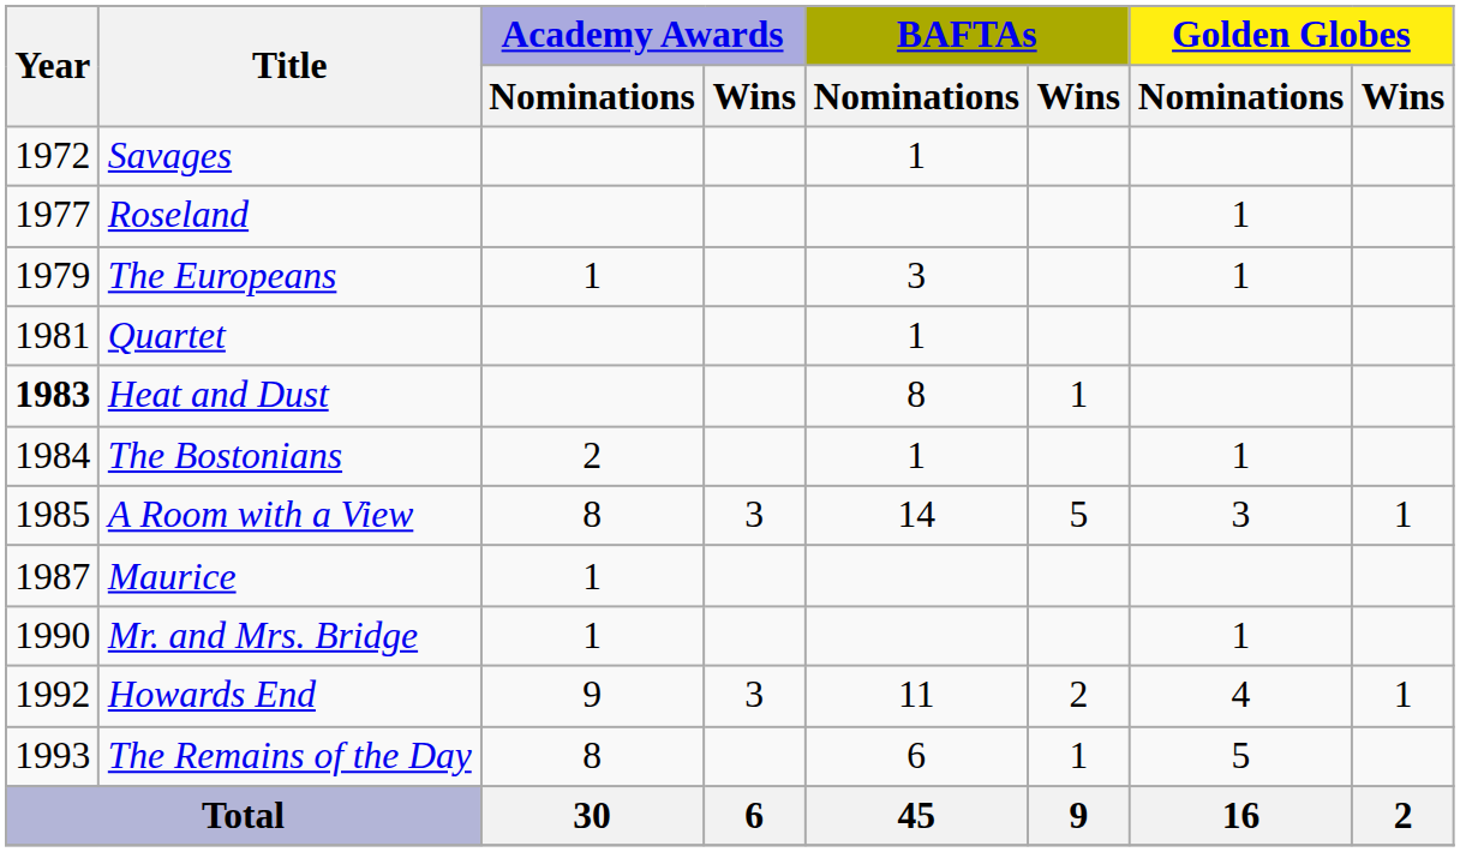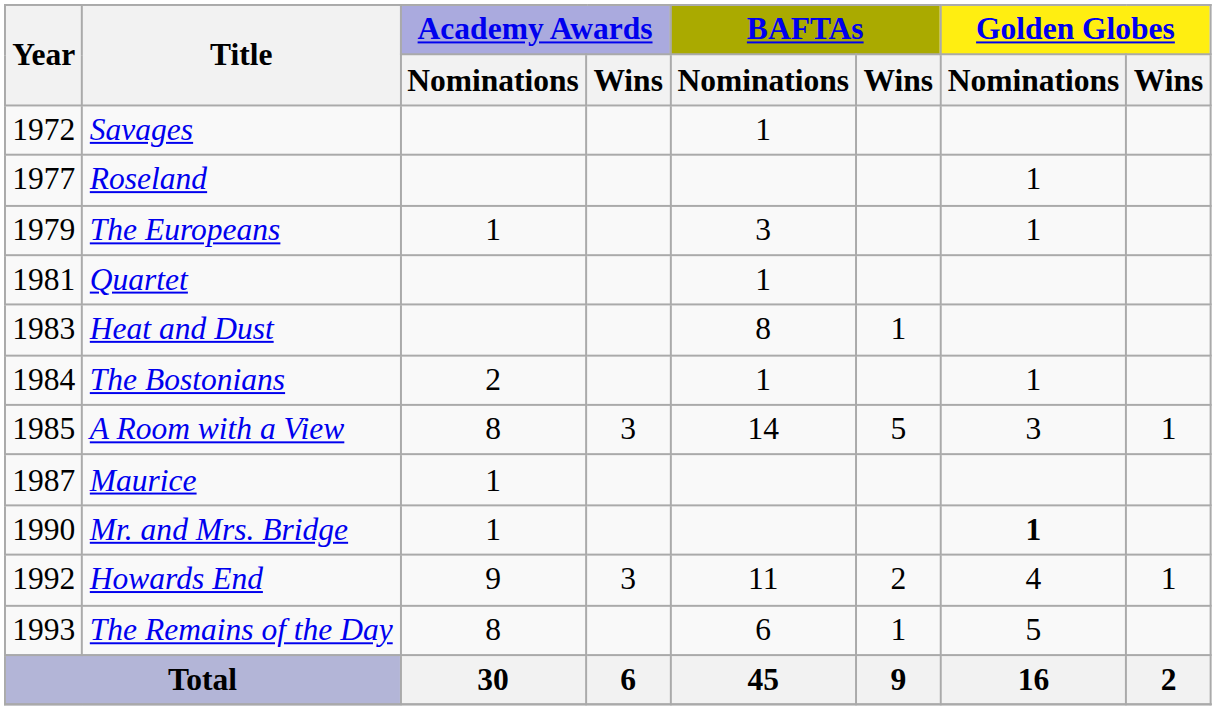Heat and Dust | Year: bold -> normal
Mr. and Mrs. Bridge | Golden Globes / Nominations: normal -> bold
